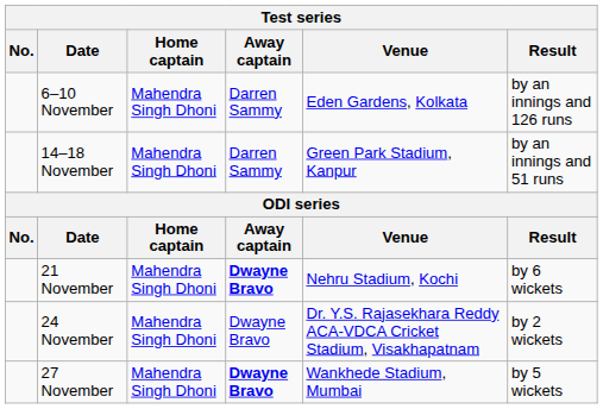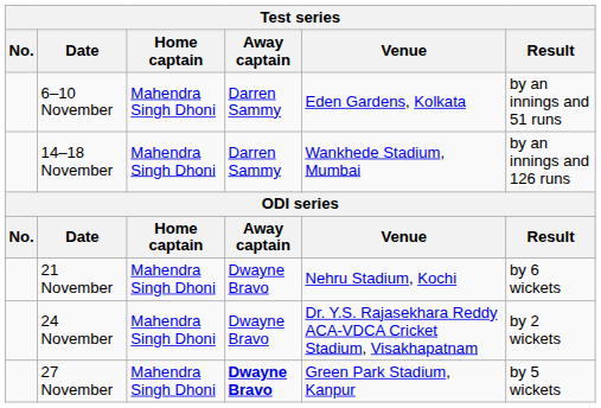6–10 November | Result: by an innings and 126 runs -> by an innings and 51 runs
14–18 November | Venue: Green Park Stadium, Kanpur -> Wankhede Stadium, Mumbai
14–18 November | Result: by an innings and 51 runs -> by an innings and 126 runs
21 November | Away captain: bold -> normal
27 November | Venue: Wankhede Stadium, Mumbai -> Green Park Stadium, Kanpur
